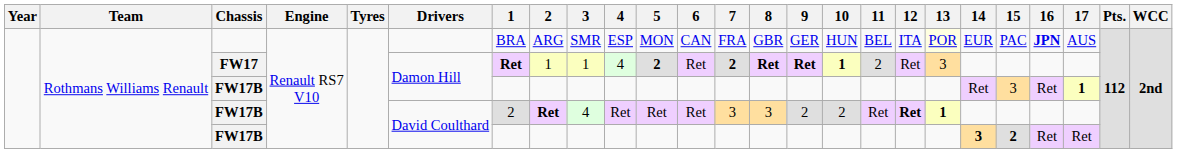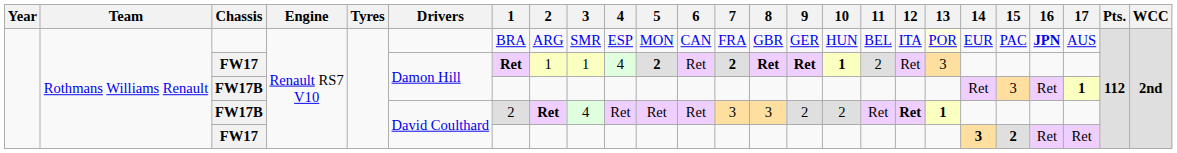row 6 | Chassis: FW17B -> FW17
